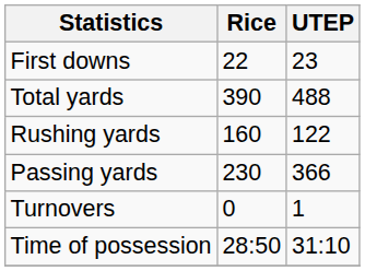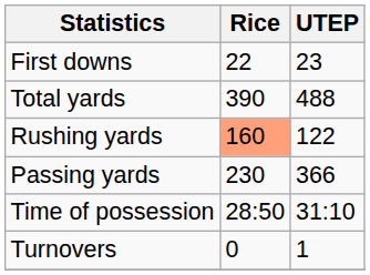Rushing yards | Rice: no background -> lightsalmon background
rows swapped: Turnovers <-> Time of possession
